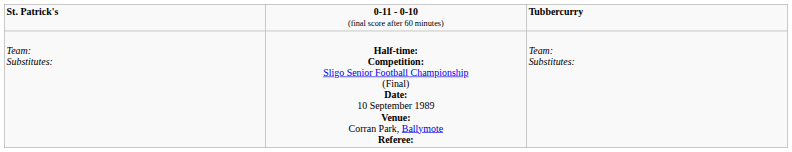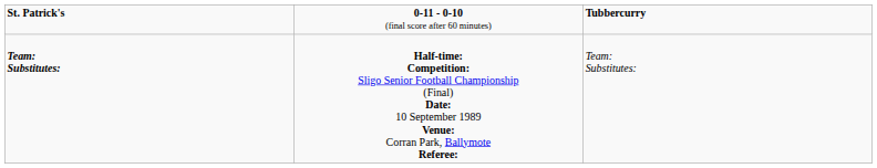row 2 | column 1: normal -> bold
